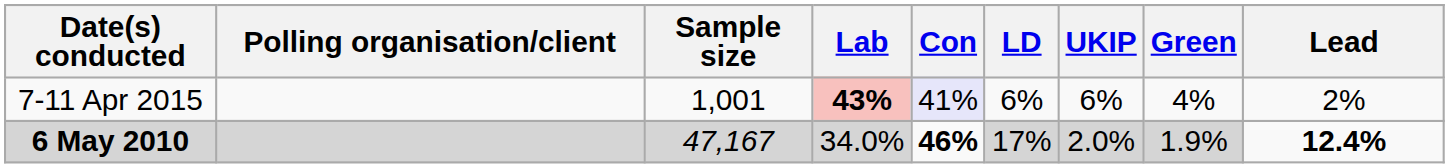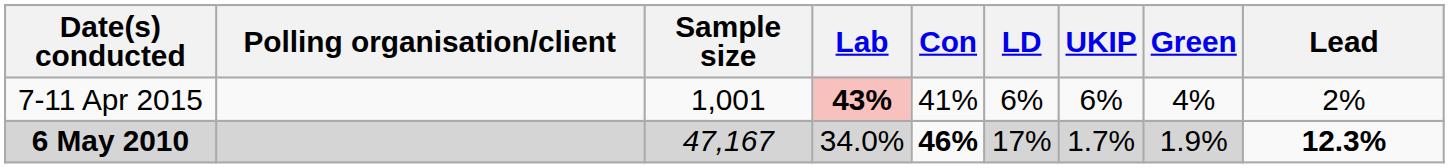7-11 Apr 2015 | Con: lavender background -> no background
6 May 2010 | UKIP: 2.0% -> 1.7%
6 May 2010 | Lead: 12.4% -> 12.3%
